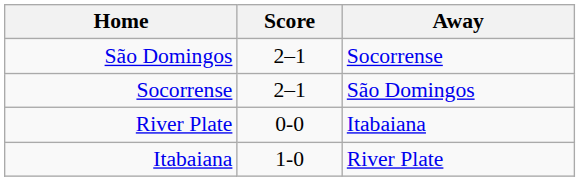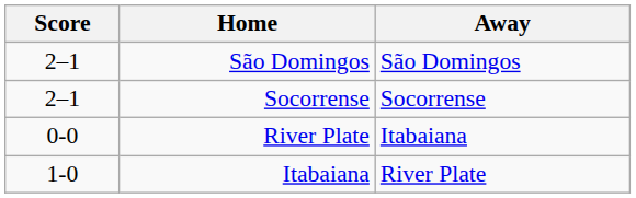columns swapped: Home <-> Score
row 2 | Away: Socorrense -> São Domingos
row 3 | Away: São Domingos -> Socorrense
